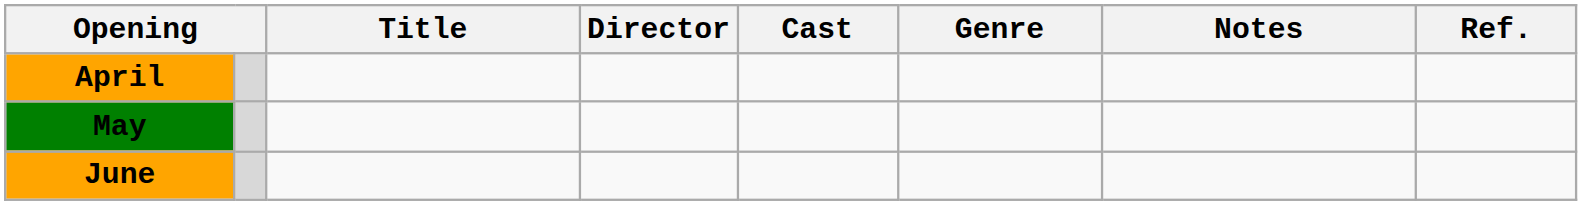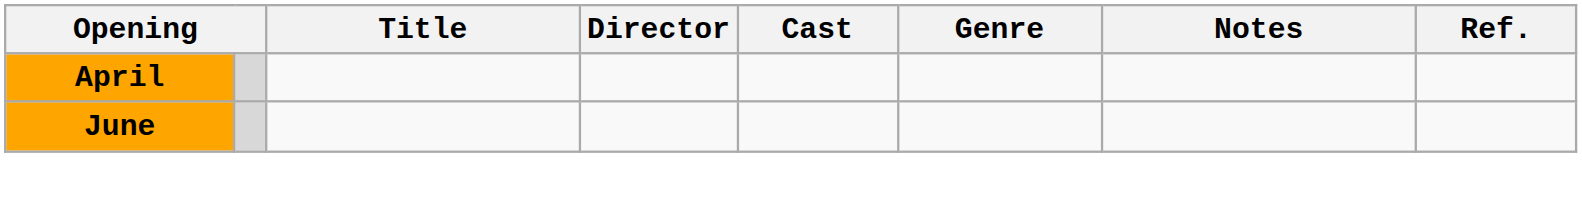- row: May
